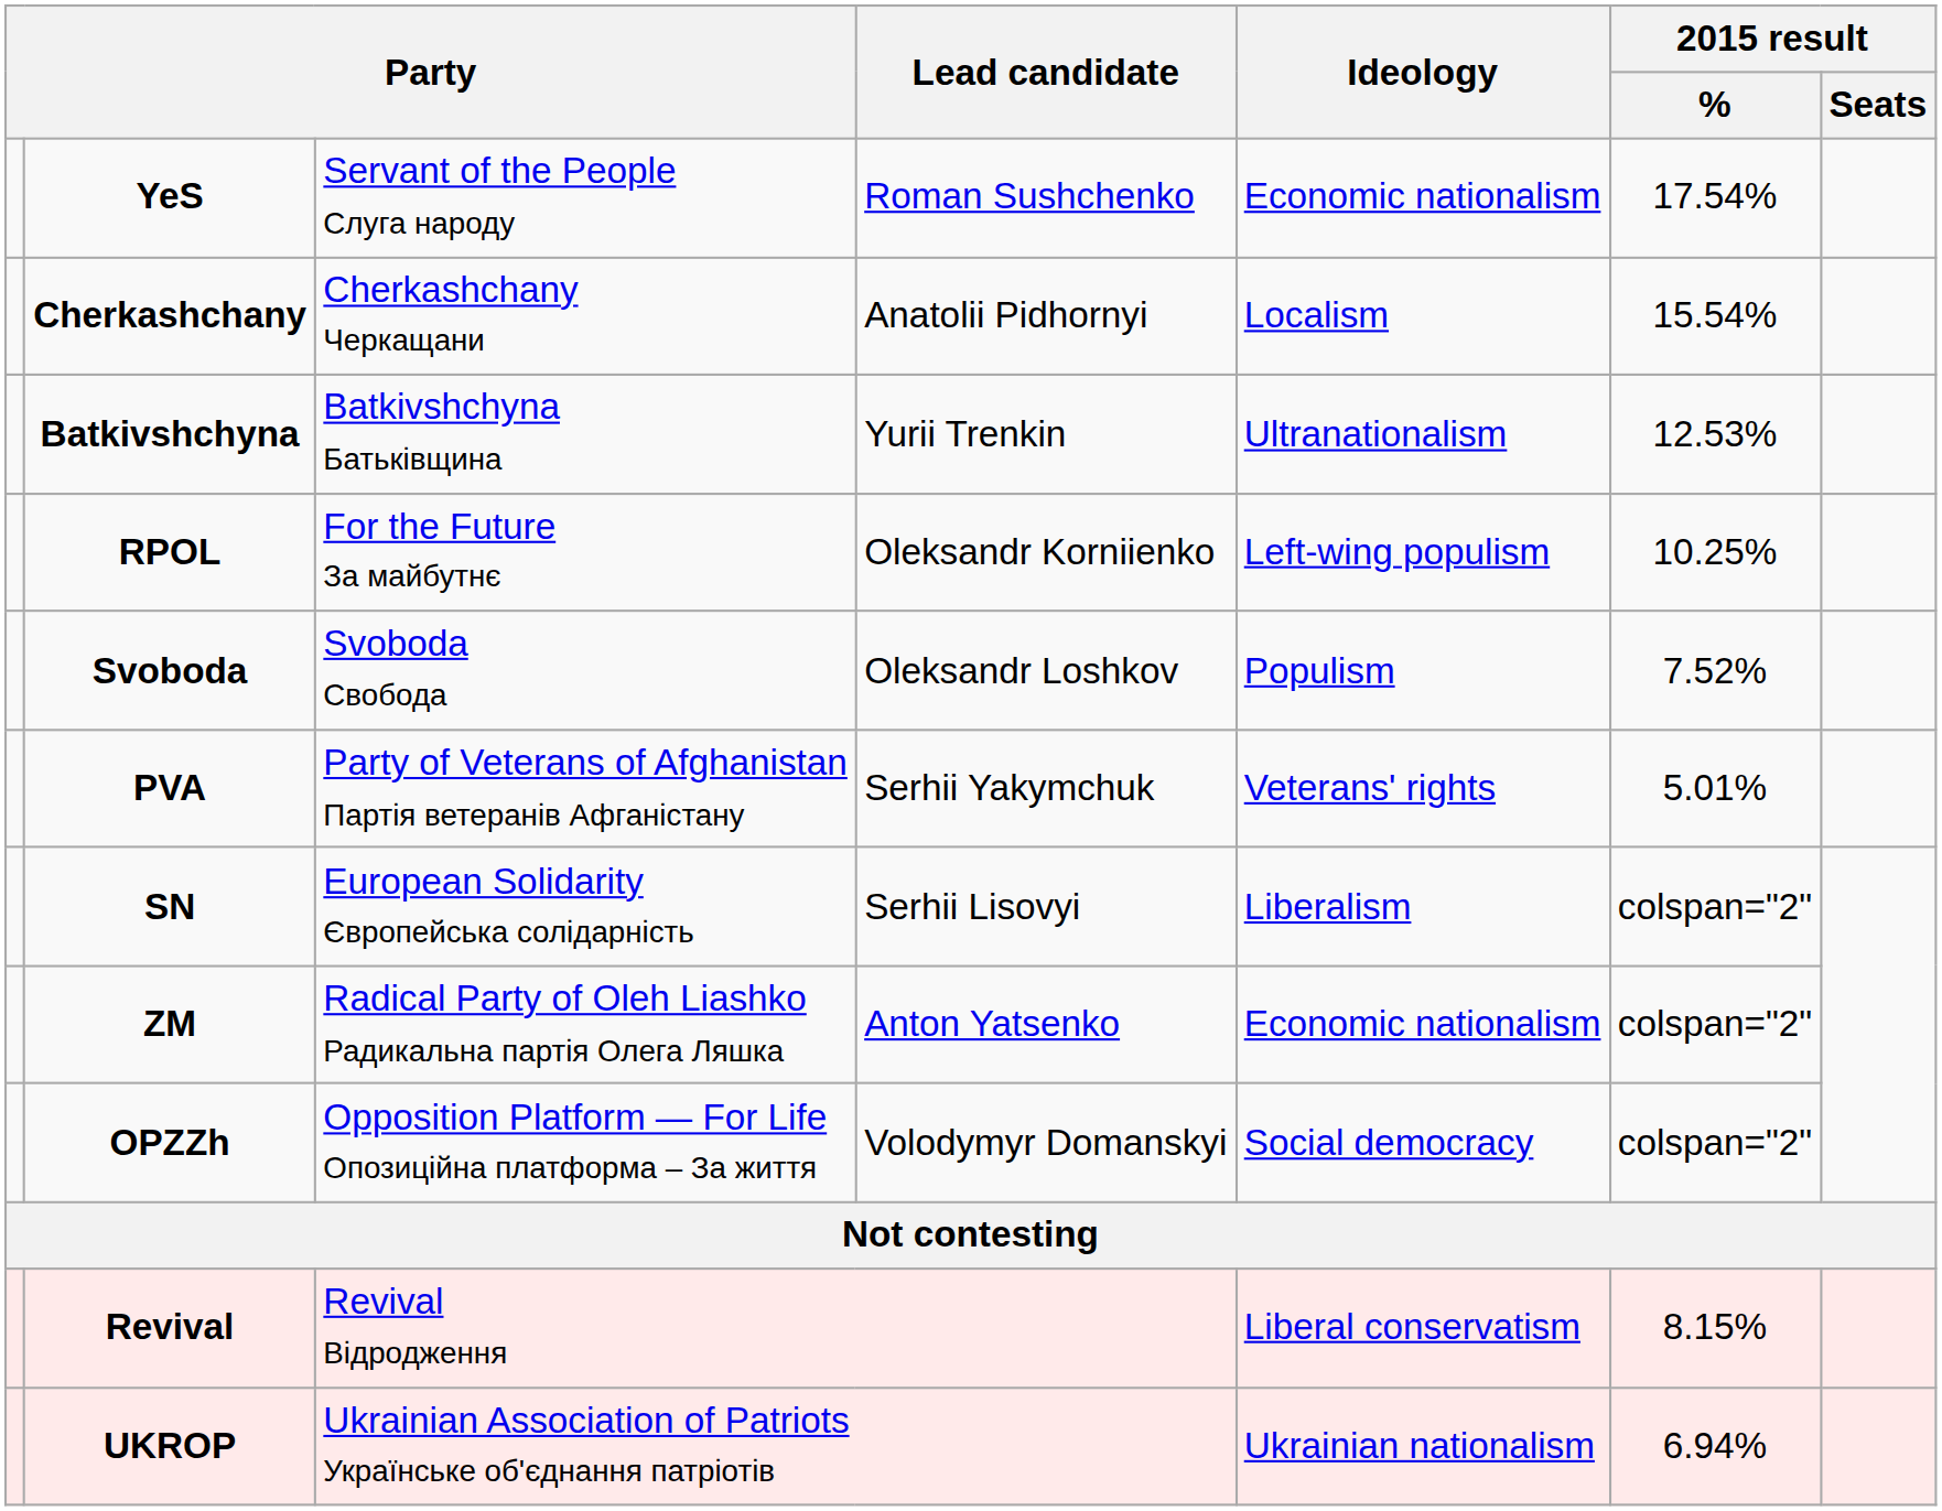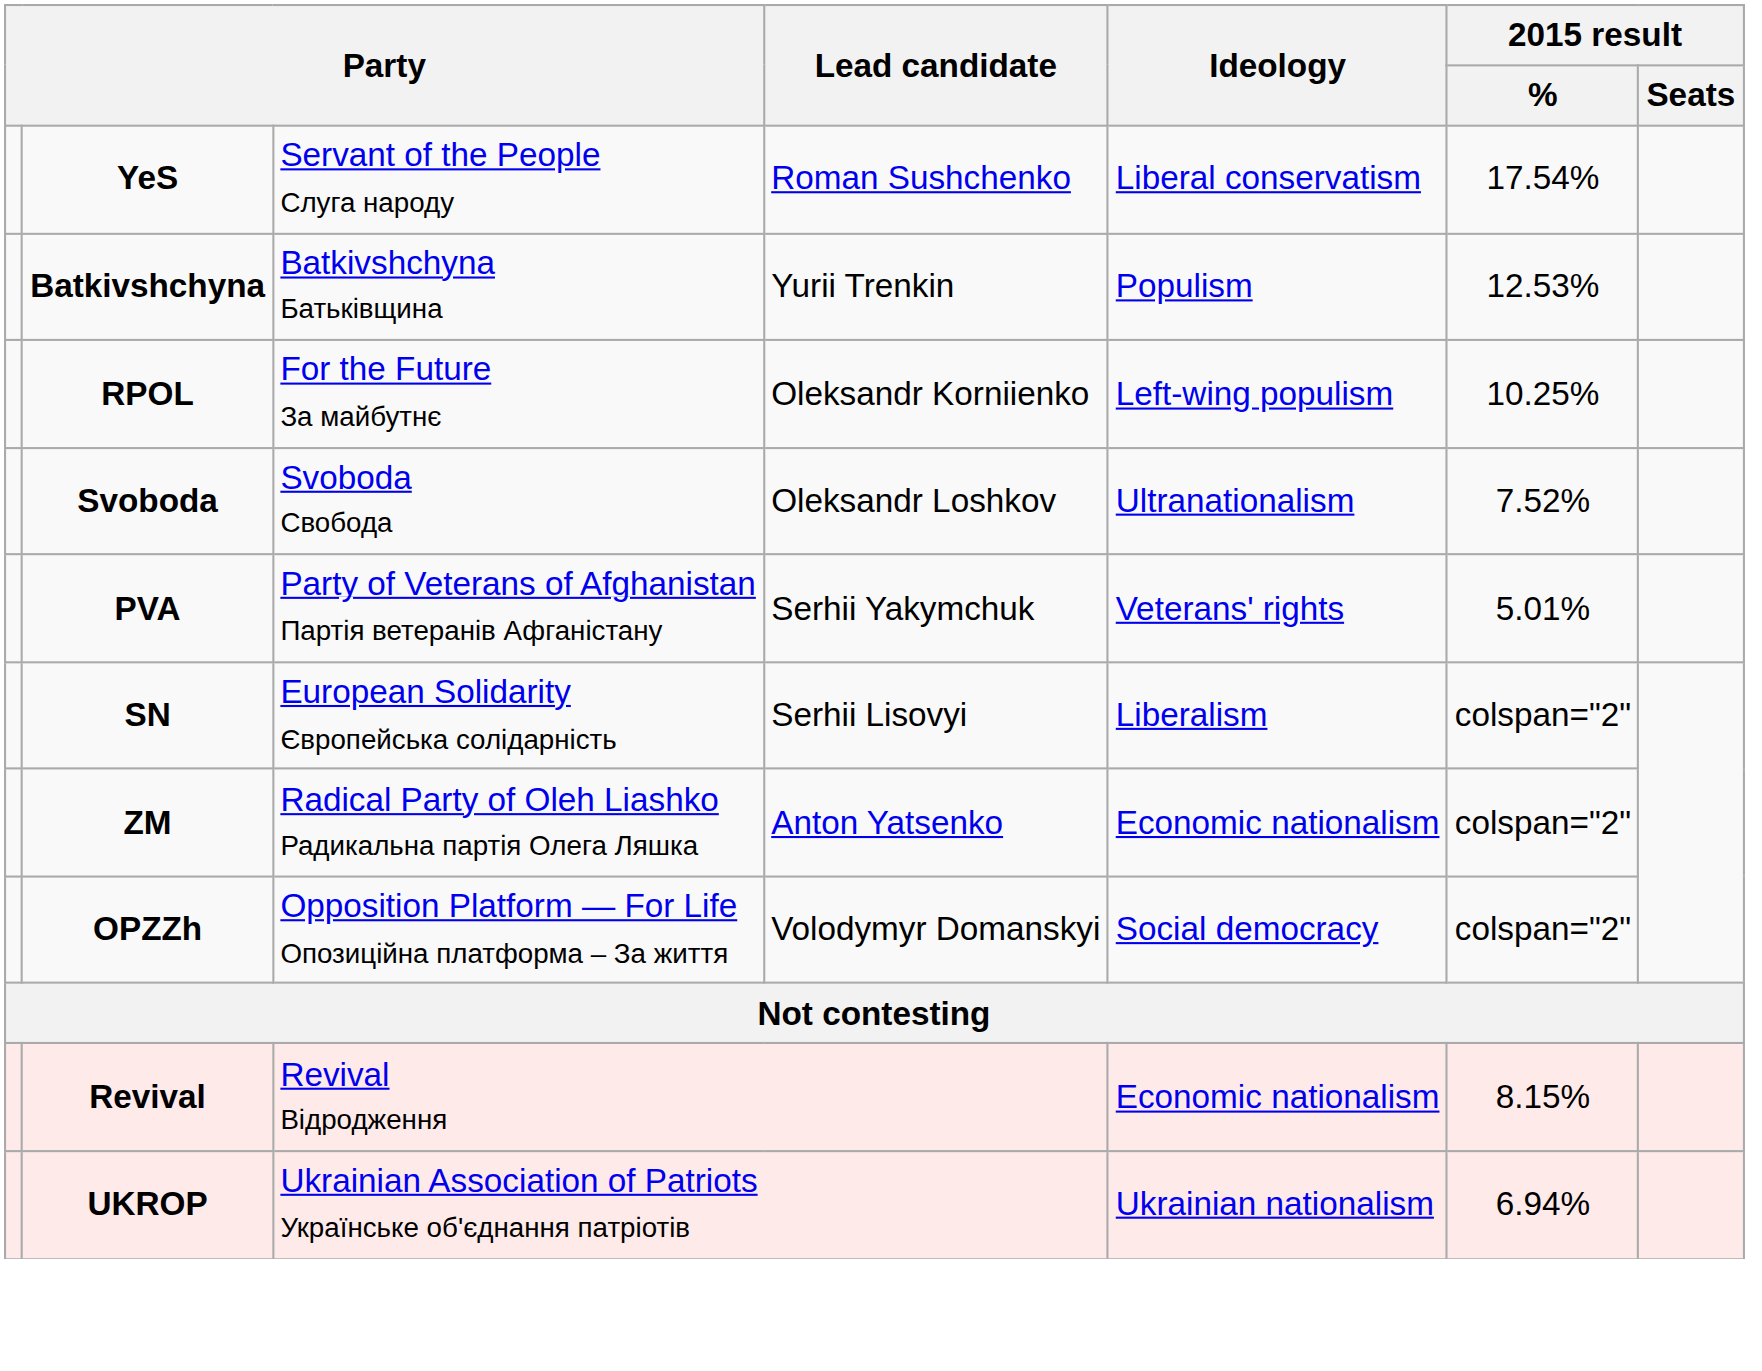YeS | Ideology: Economic nationalism -> Liberal conservatism
- row: Cherkashchany | Cherkashchany Черкащани | Anatolii Pidhornyi | Localism | 15.54%
Batkivshchyna | Ideology: Ultranationalism -> Populism
Svoboda | Ideology: Populism -> Ultranationalism
Revival | Ideology: Liberal conservatism -> Economic nationalism
